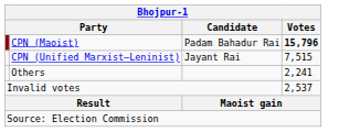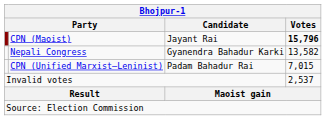CPN (Maoist) | Candidate: Padam Bahadur Rai -> Jayant Rai
+ row: Nepali Congress | Gyanendra Bahadur Karki | 13,582
CPN (Unified Marxist–Leninist) | Candidate: Jayant Rai -> Padam Bahadur Rai
CPN (Unified Marxist–Leninist) | Votes: 7,515 -> 7,015
- row: Others | 2,241
